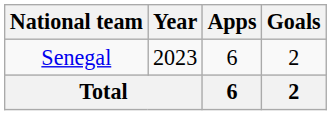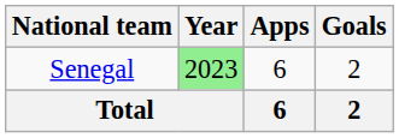Senegal | Year: no background -> lightgreen background
